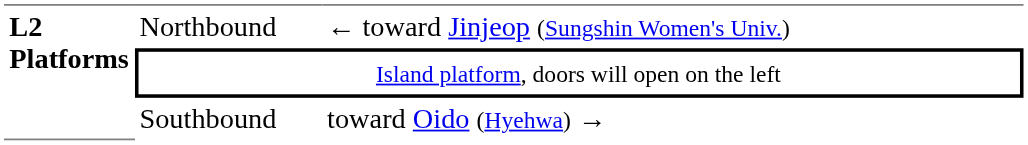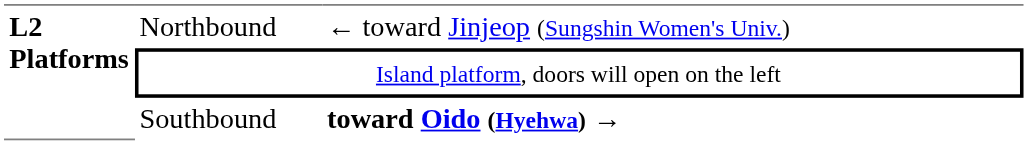Southbound | column 3: normal -> bold
